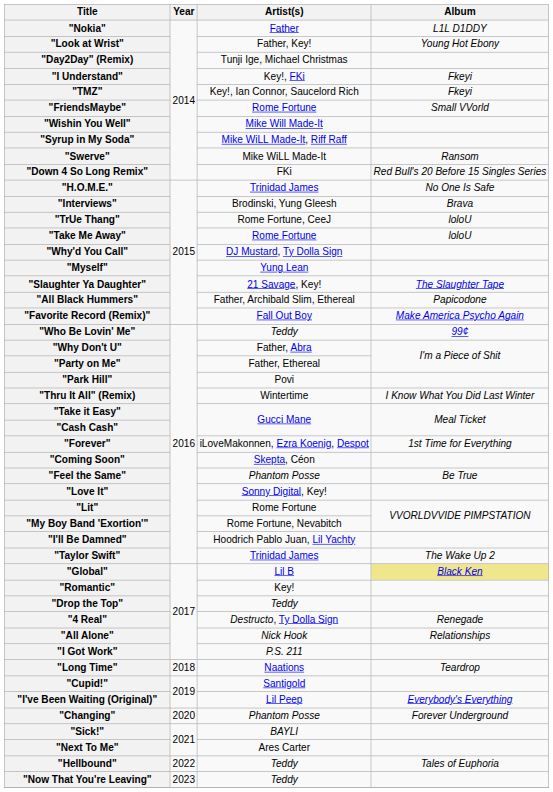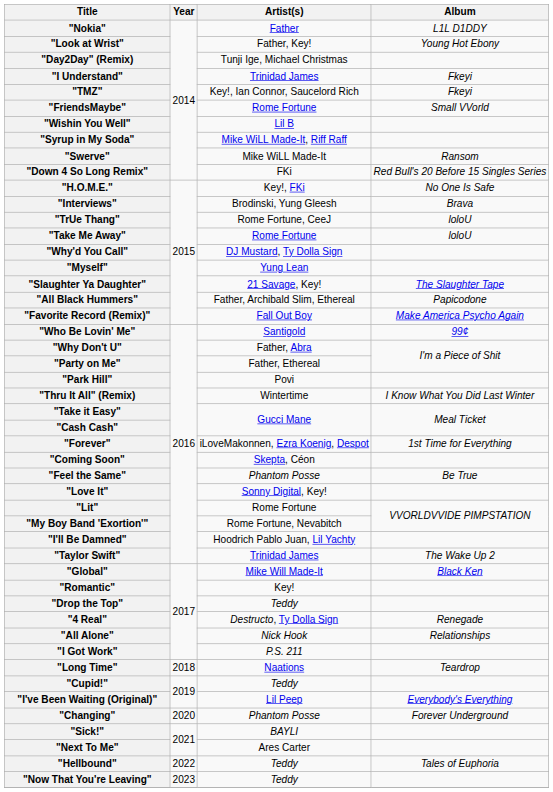"I Understand" | Artist(s): Key!, FKi -> Trinidad James
"Wishin You Well" | Artist(s): Mike Will Made-It -> Lil B
"H.O.M.E." | Artist(s): Trinidad James -> Key!, FKi
"Who Be Lovin' Me" | Artist(s): Teddy -> Santigold
"Global" | Artist(s): Lil B -> Mike Will Made-It
"Global" | Album: khaki background -> no background
"Cupid!" | Artist(s): Santigold -> Teddy
